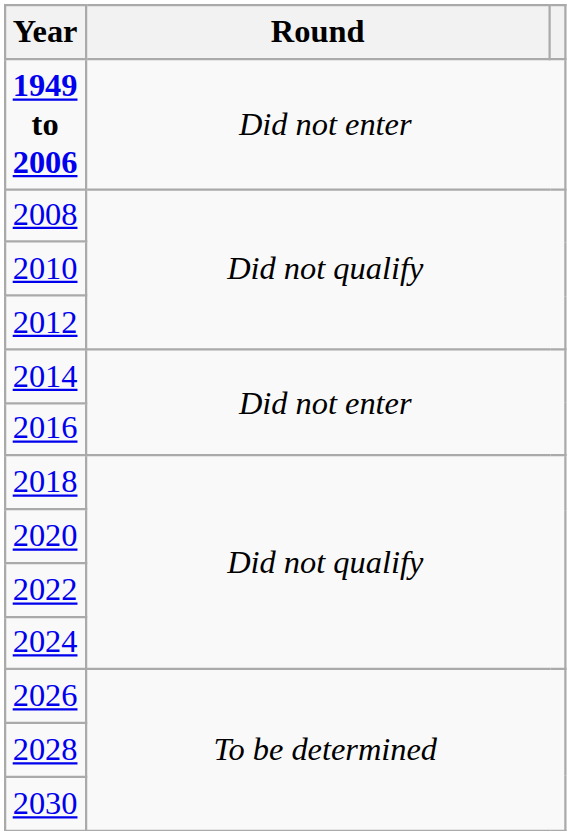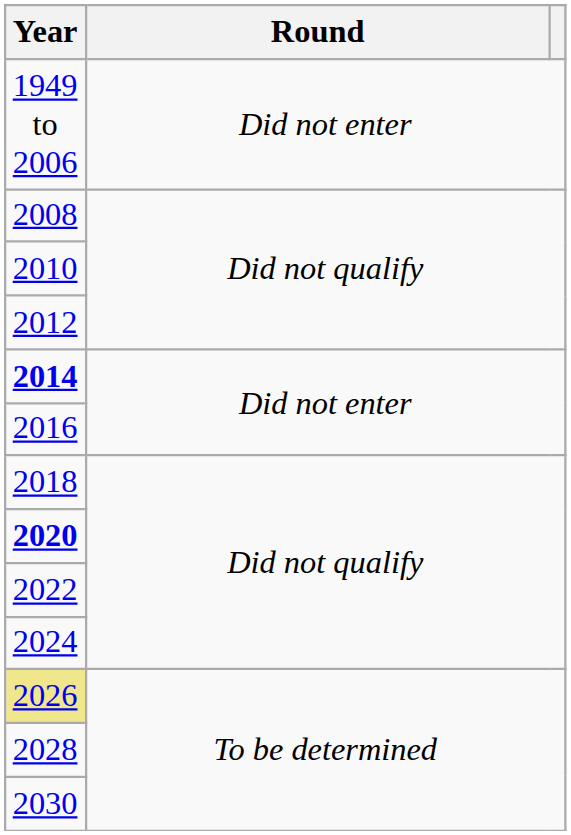1949 to 2006 | Year: bold -> normal
2014 | Year: normal -> bold
2020 | Year: normal -> bold
2026 | Year: no background -> khaki background
